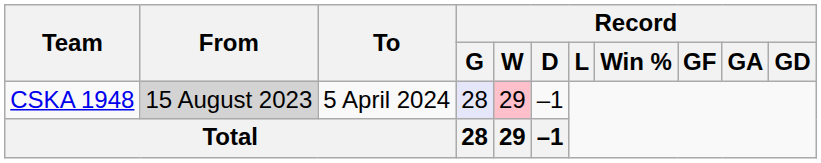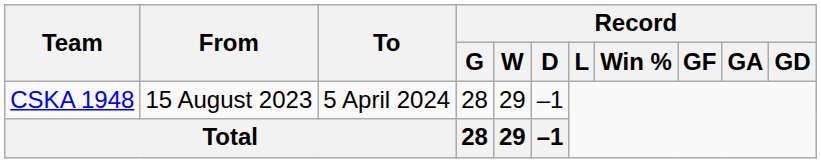CSKA 1948 | From: lightgrey background -> no background
CSKA 1948 | Record / G: lavender background -> no background
CSKA 1948 | Record / W: pink background -> no background
